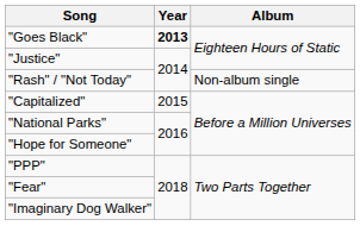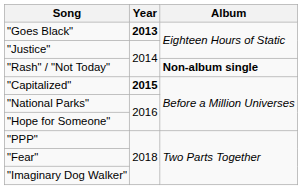"Rash" / "Not Today" | Album: normal -> bold
"Capitalized" | Year: normal -> bold
